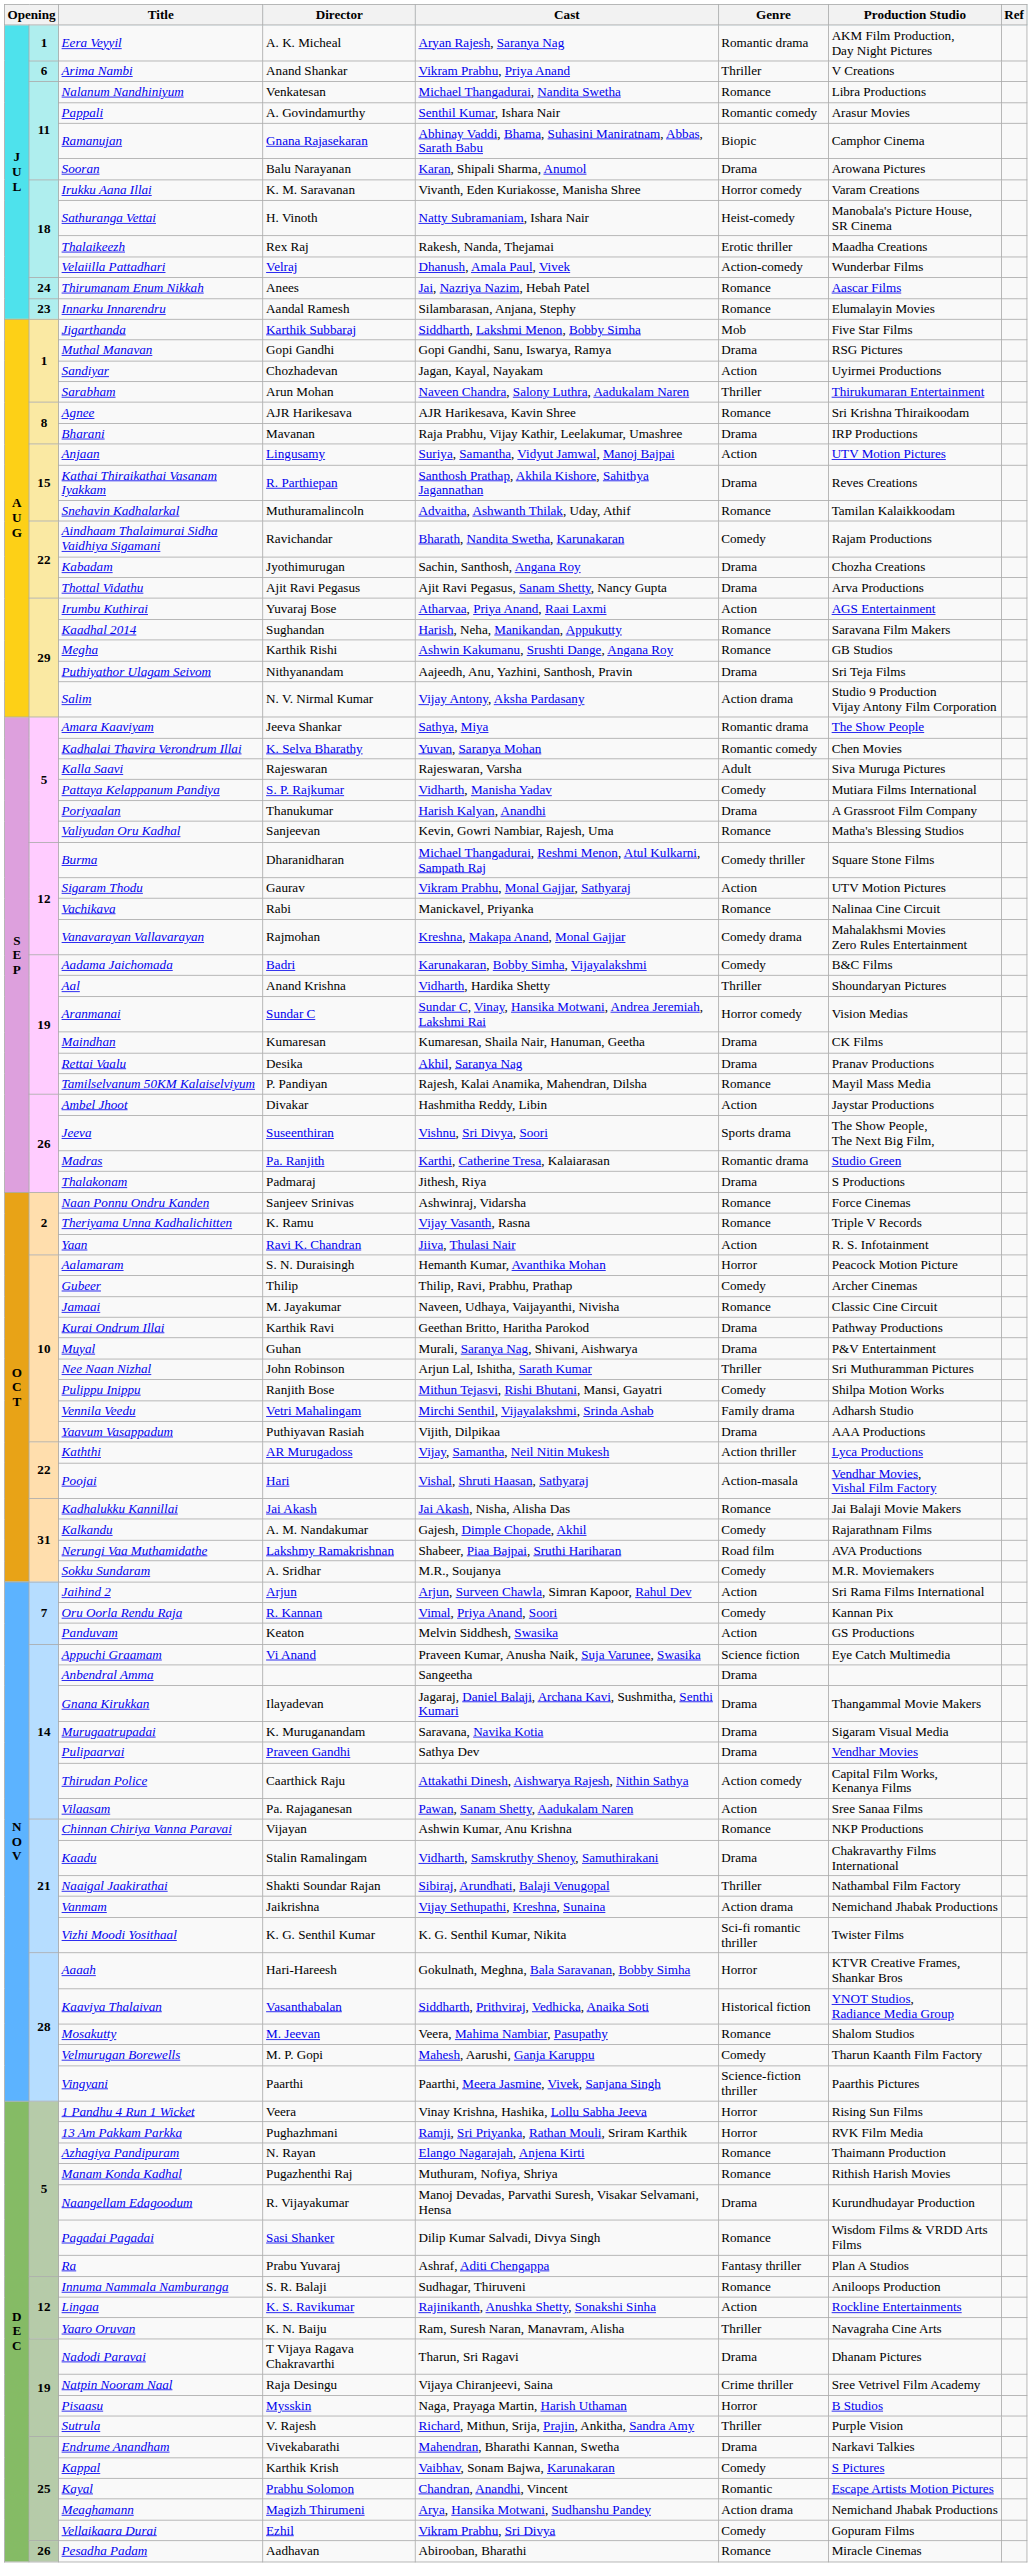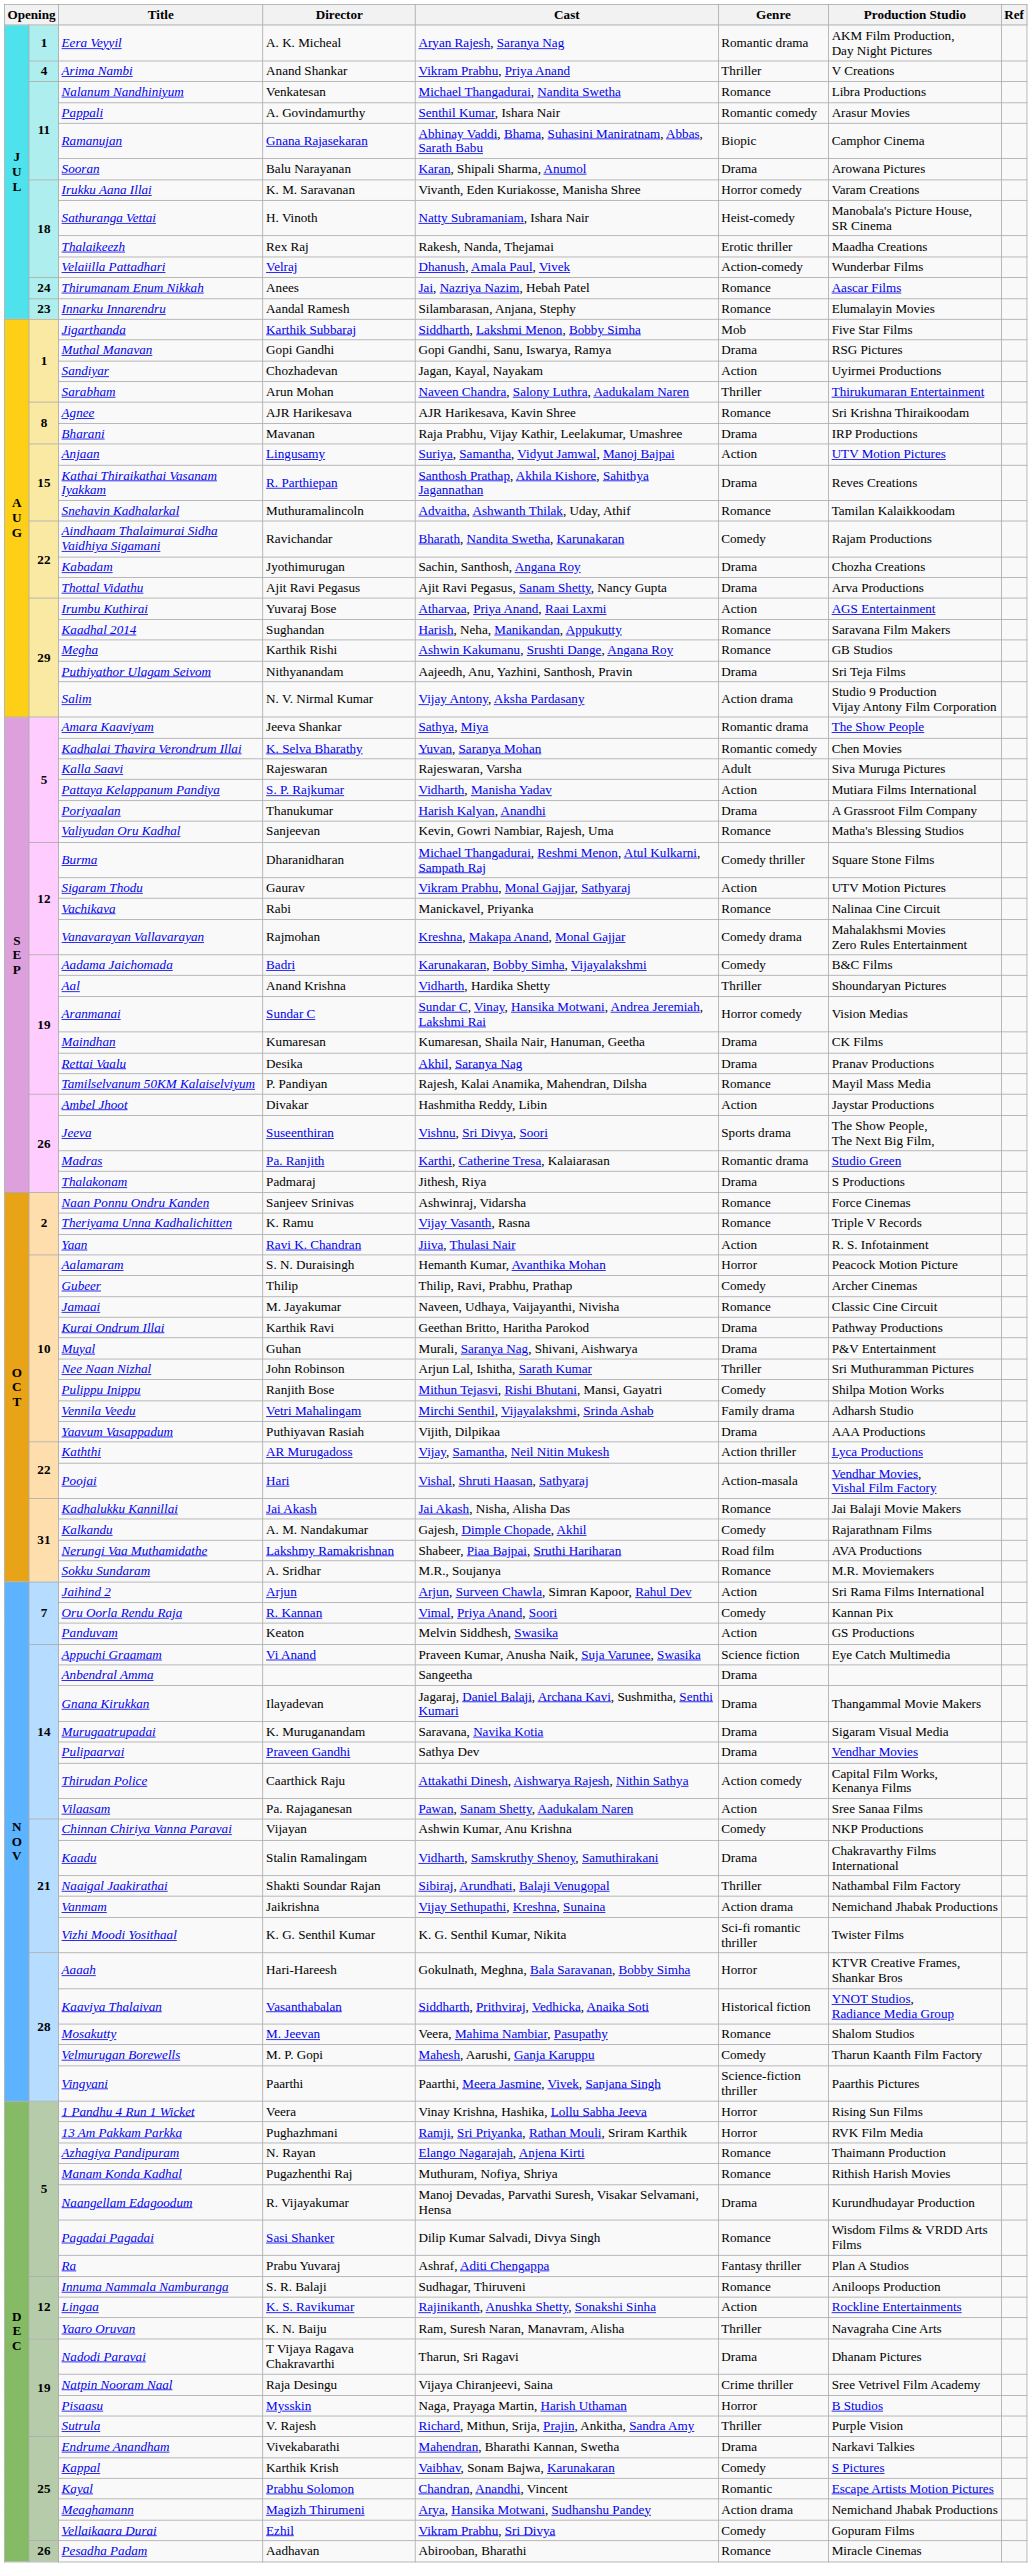Arima Nambi | column 2: 6 -> 4
Pattaya Kelappanum Pandiya | Genre: Comedy -> Action
Sokku Sundaram | Genre: Comedy -> Romance
Chinnan Chiriya Vanna Paravai | Genre: Romance -> Comedy
